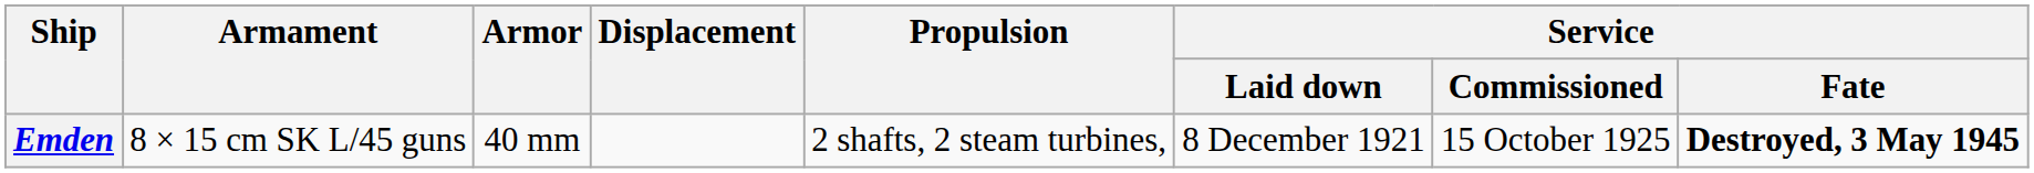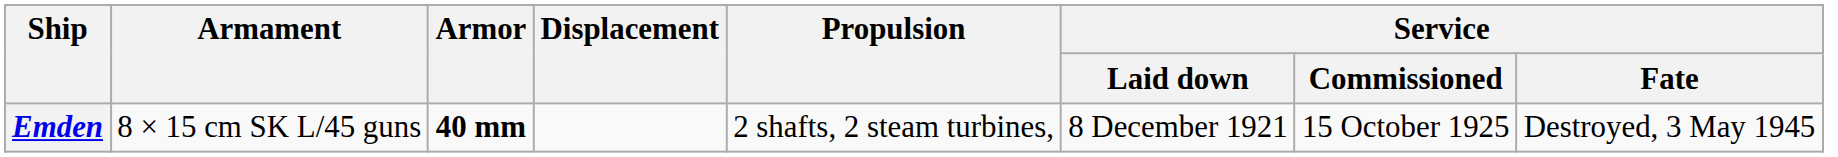Emden | Armor: normal -> bold
Emden | Service / Fate: bold -> normal
